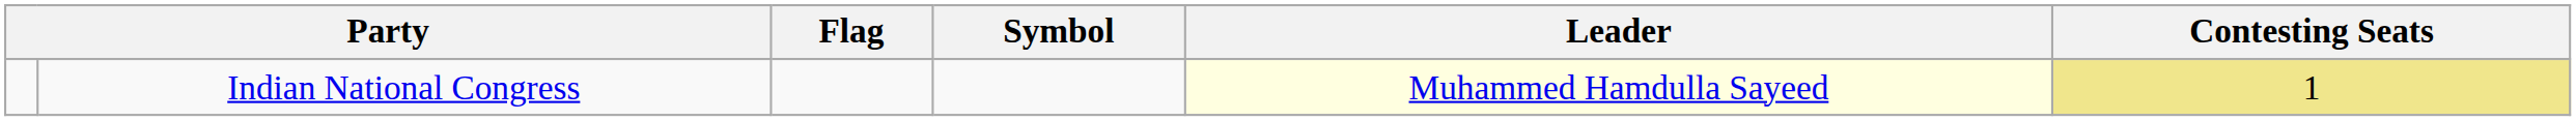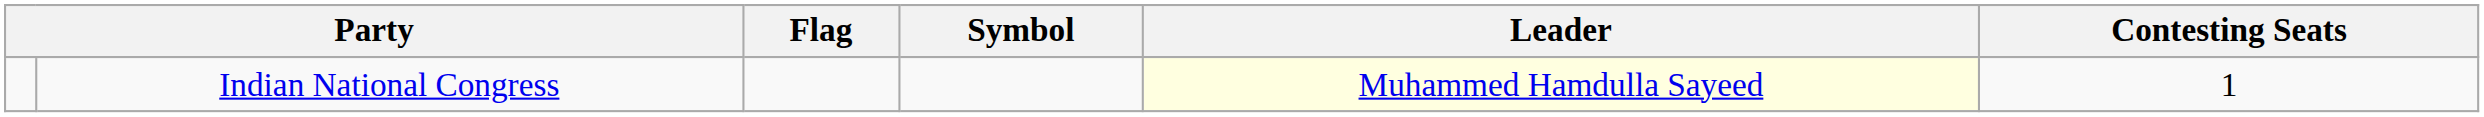Indian National Congress | Contesting Seats: khaki background -> no background
